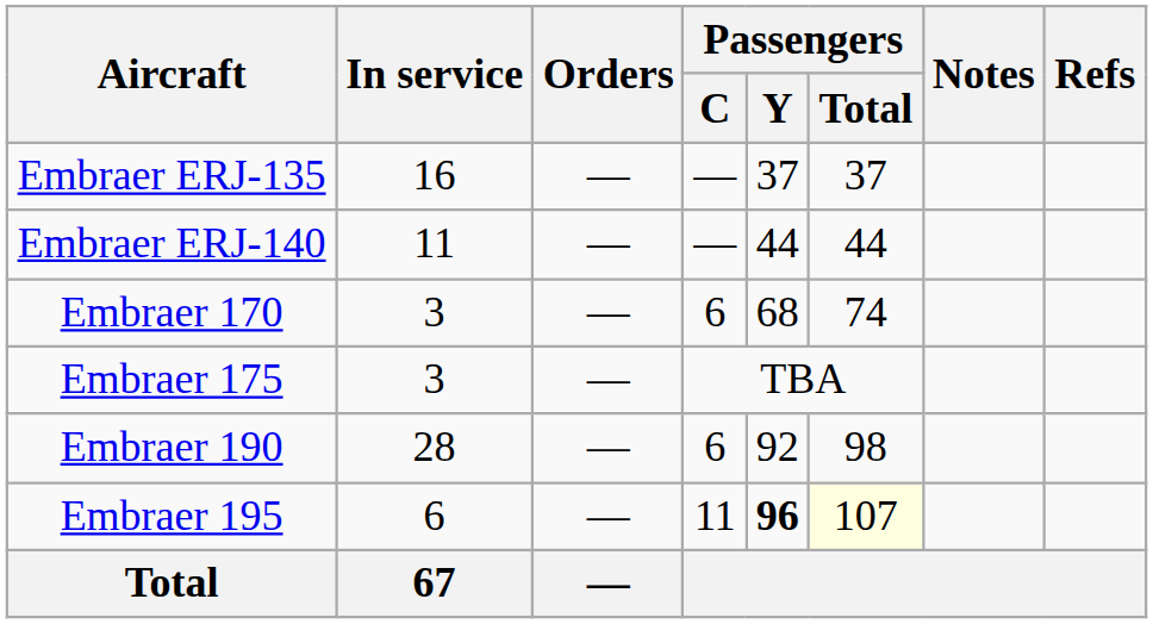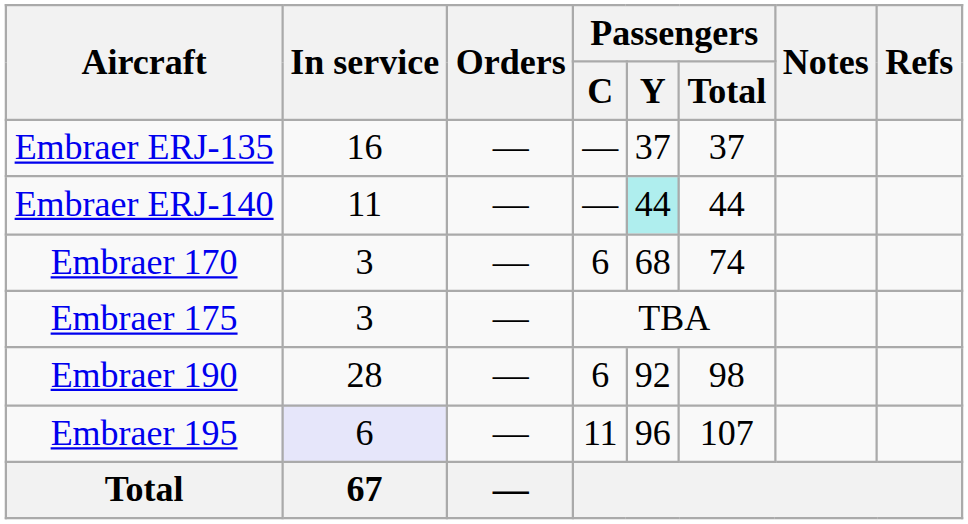Embraer ERJ-140 | Passengers / Y: no background -> paleturquoise background
Embraer 195 | In service: no background -> lavender background
Embraer 195 | Passengers / Y: bold -> normal
Embraer 195 | Passengers / Total: lightyellow background -> no background
